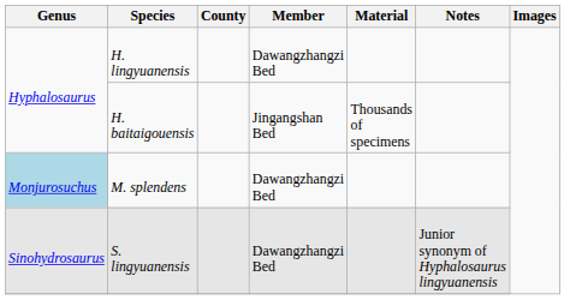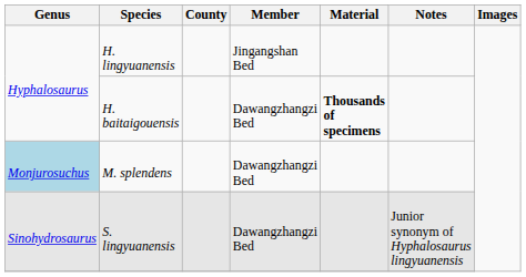H. lingyuanensis | Member: Dawangzhangzi Bed -> Jingangshan Bed
H. baitaigouensis | Member: Jingangshan Bed -> Dawangzhangzi Bed
H. baitaigouensis | Material: normal -> bold
